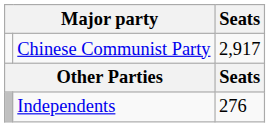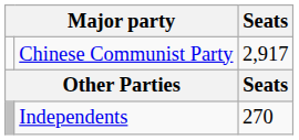Independents | Seats: 276 -> 270
